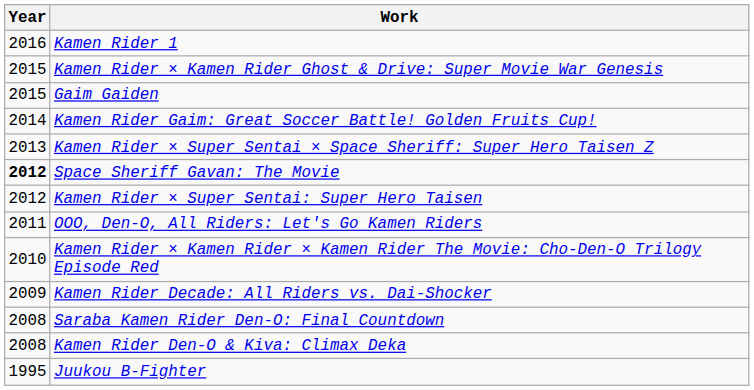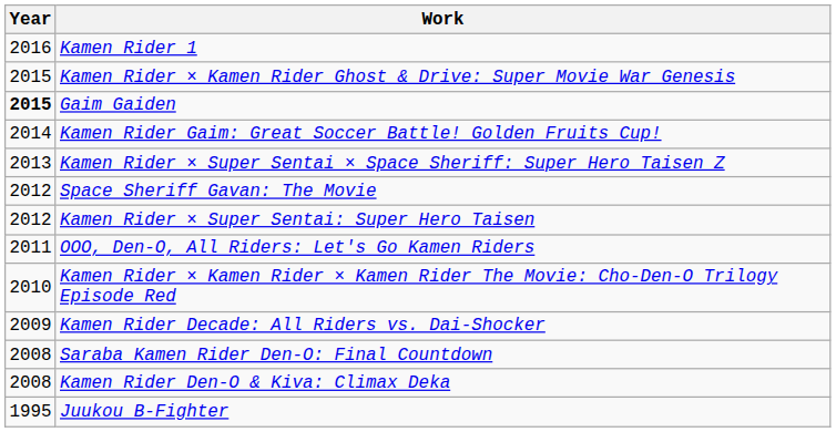Gaim Gaiden | Year: normal -> bold
Space Sheriff Gavan: The Movie | Year: bold -> normal
